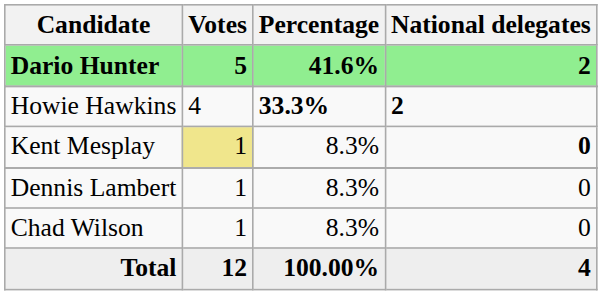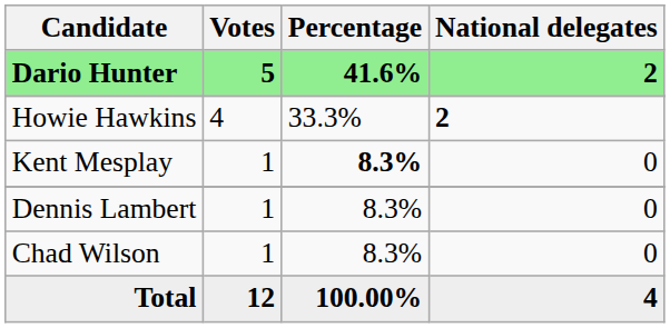Howie Hawkins | Percentage: bold -> normal
Kent Mesplay | Votes: khaki background -> no background
Kent Mesplay | Percentage: normal -> bold
Kent Mesplay | National delegates: bold -> normal
